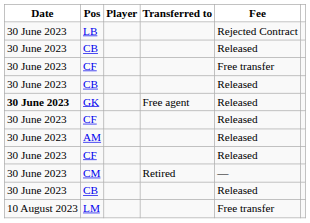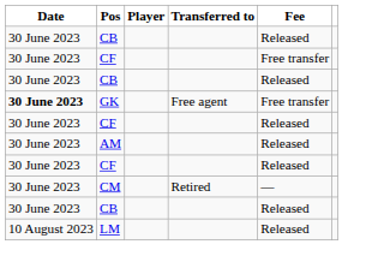- row: 30 June 2023 | LB | Rejected Contract
GK | Fee: Released -> Free transfer
LM | Fee: Free transfer -> Released
